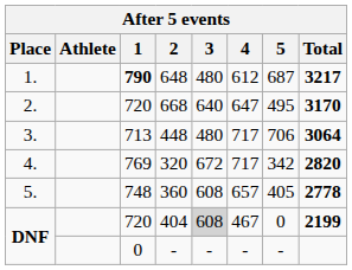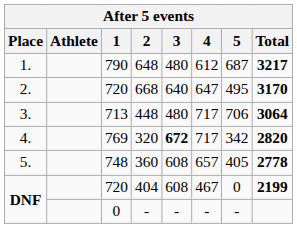648 | 1: bold -> normal
320 | 3: normal -> bold
404 | 3: lightgrey background -> no background
